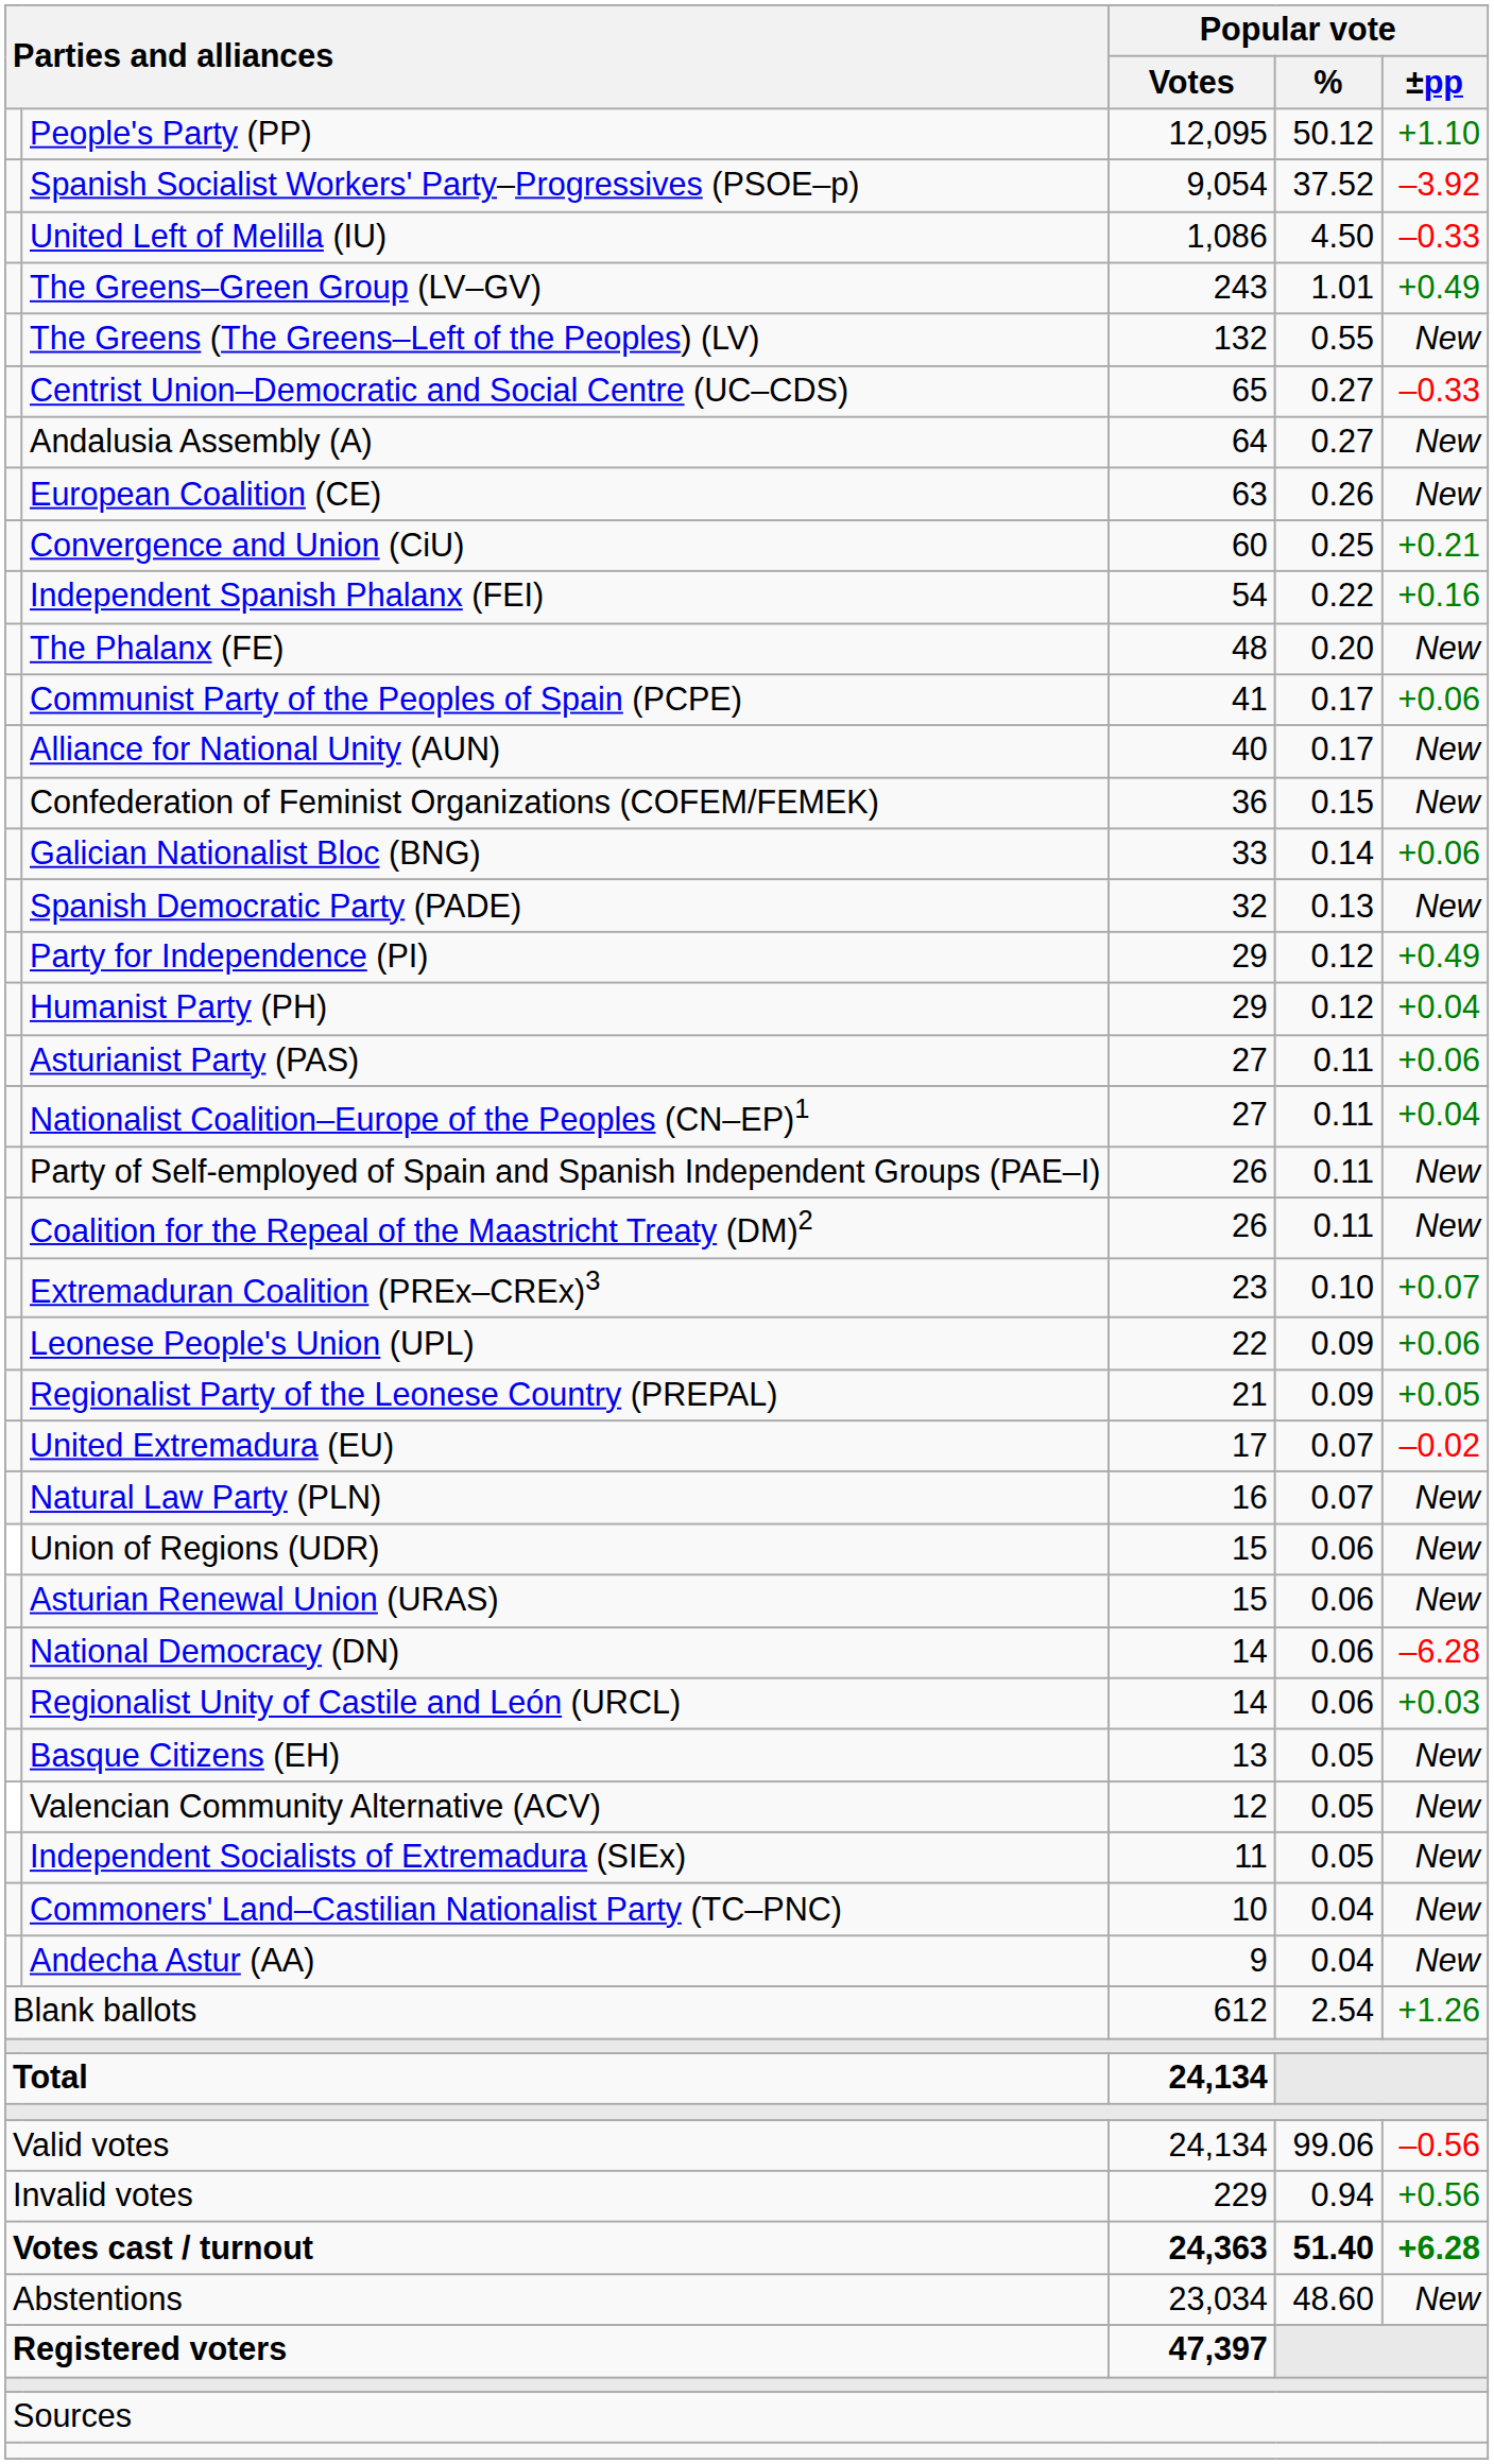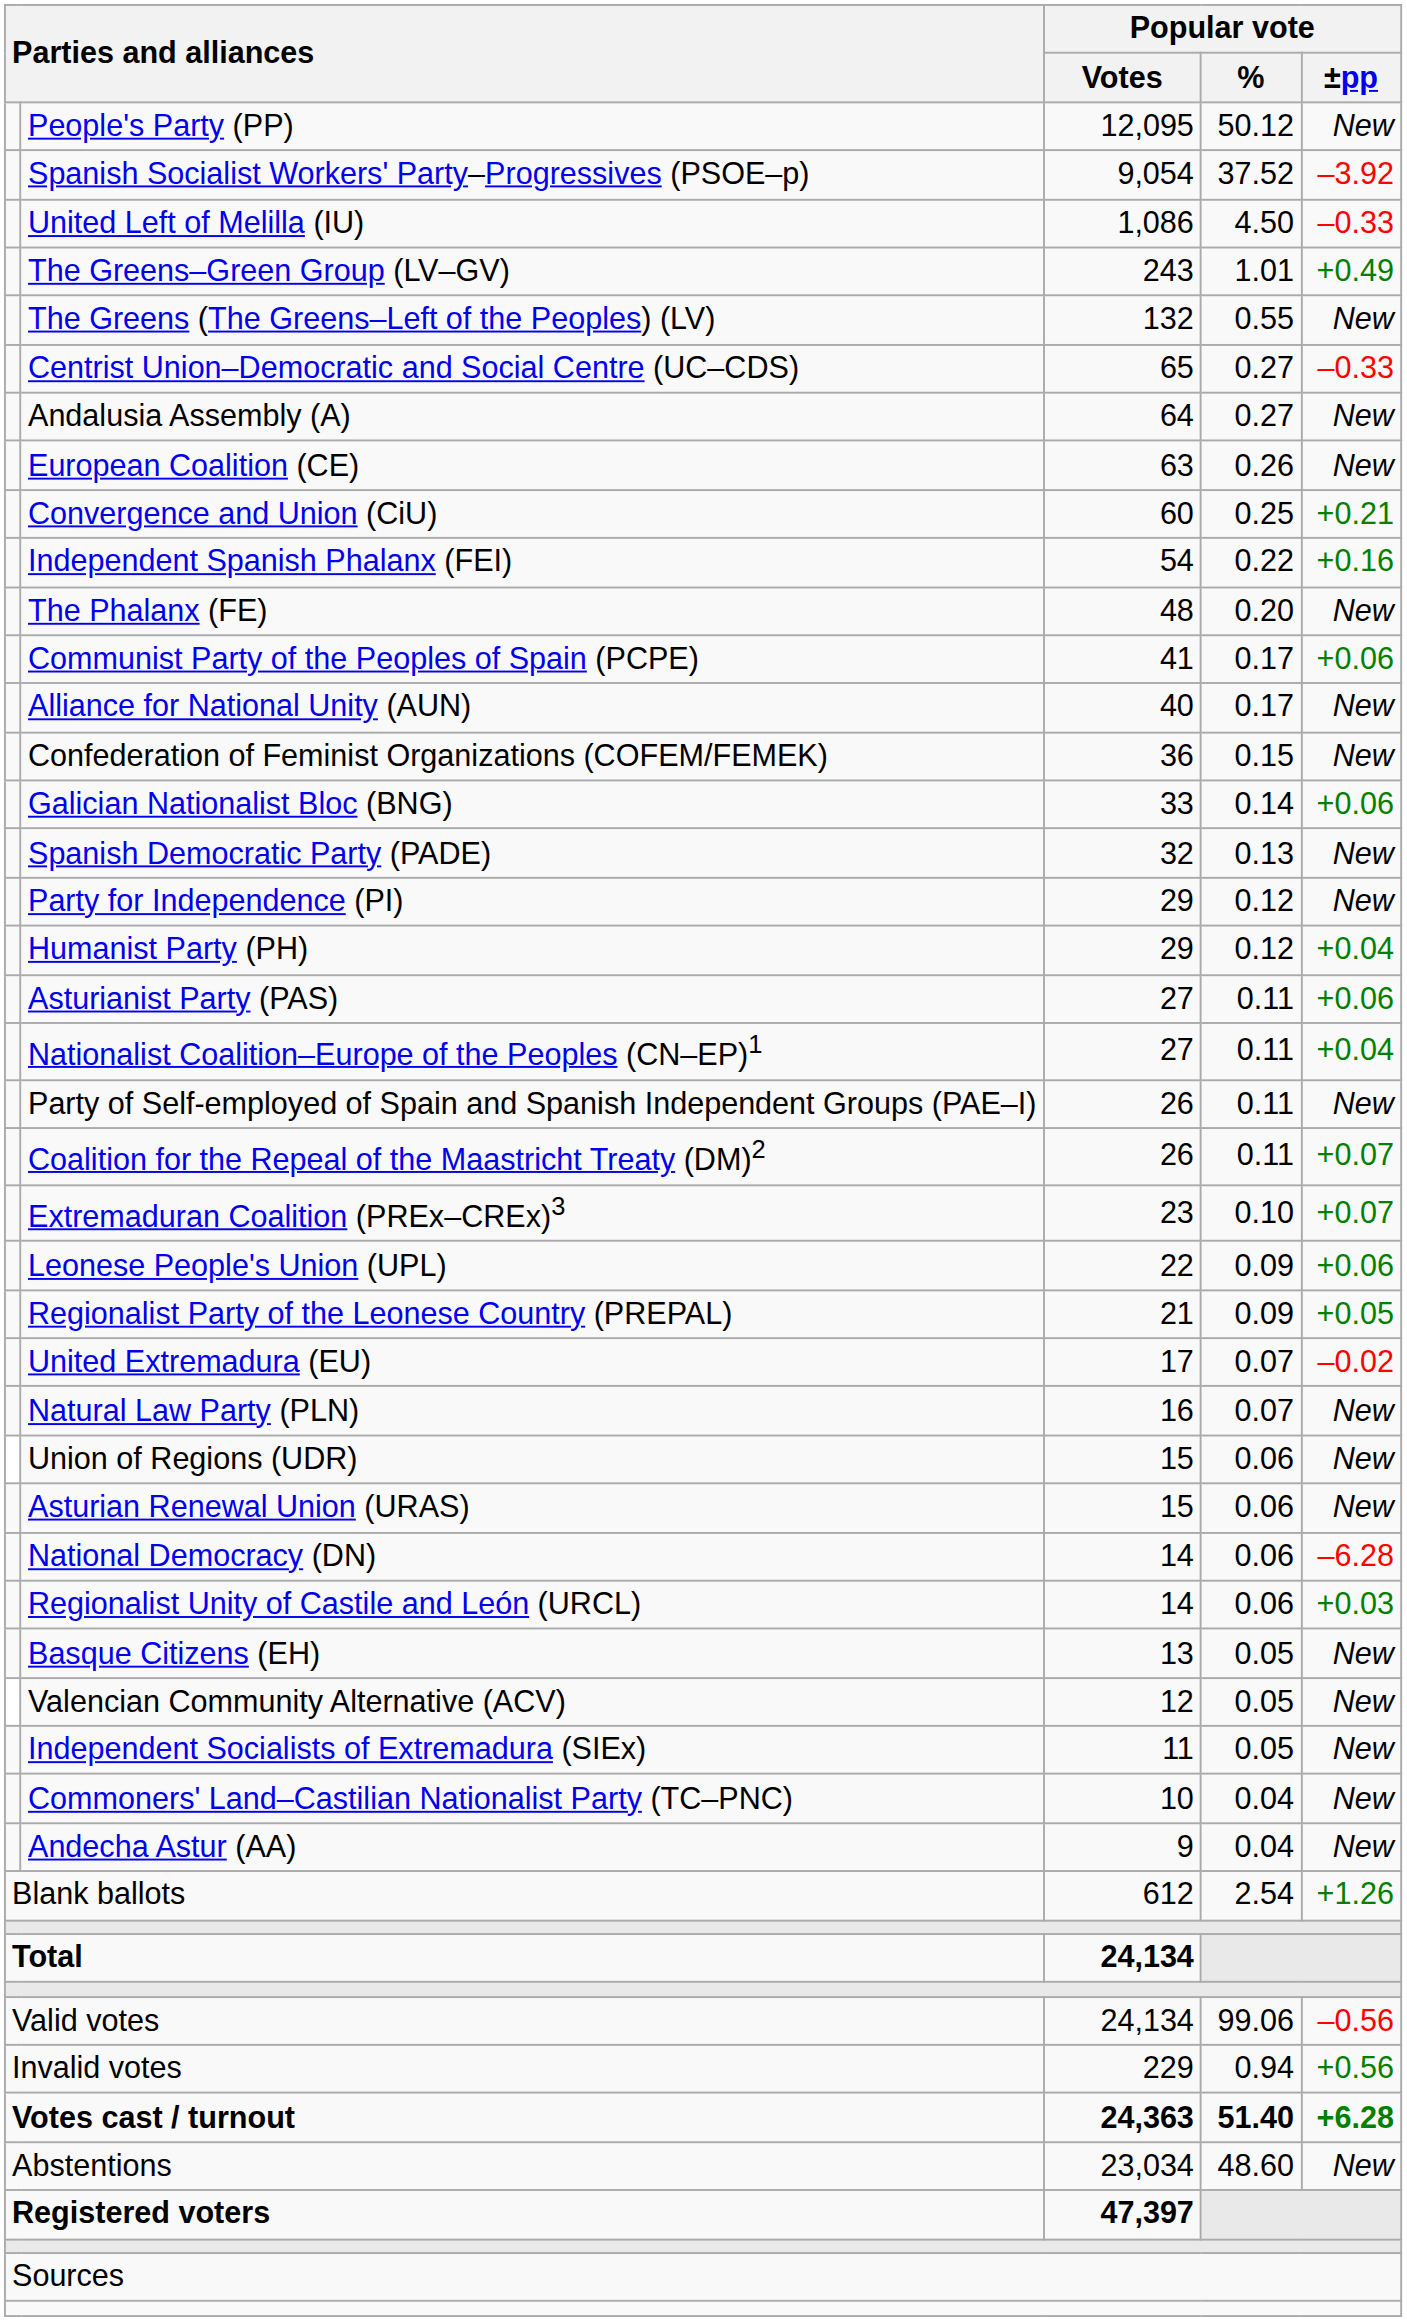People's Party (PP) | Popular vote / ±pp: +1.10 -> New
Party for Independence (PI) | Popular vote / ±pp: +0.49 -> New
Coalition for the Repeal of the Maastricht Treaty (DM)2 | Popular vote / ±pp: New -> +0.07
